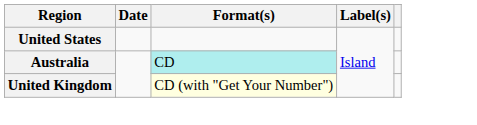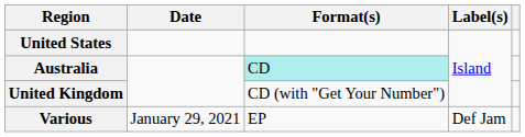United Kingdom | Format(s): lightyellow background -> no background
+ row: Various | January 29, 2021 | EP | Def Jam
